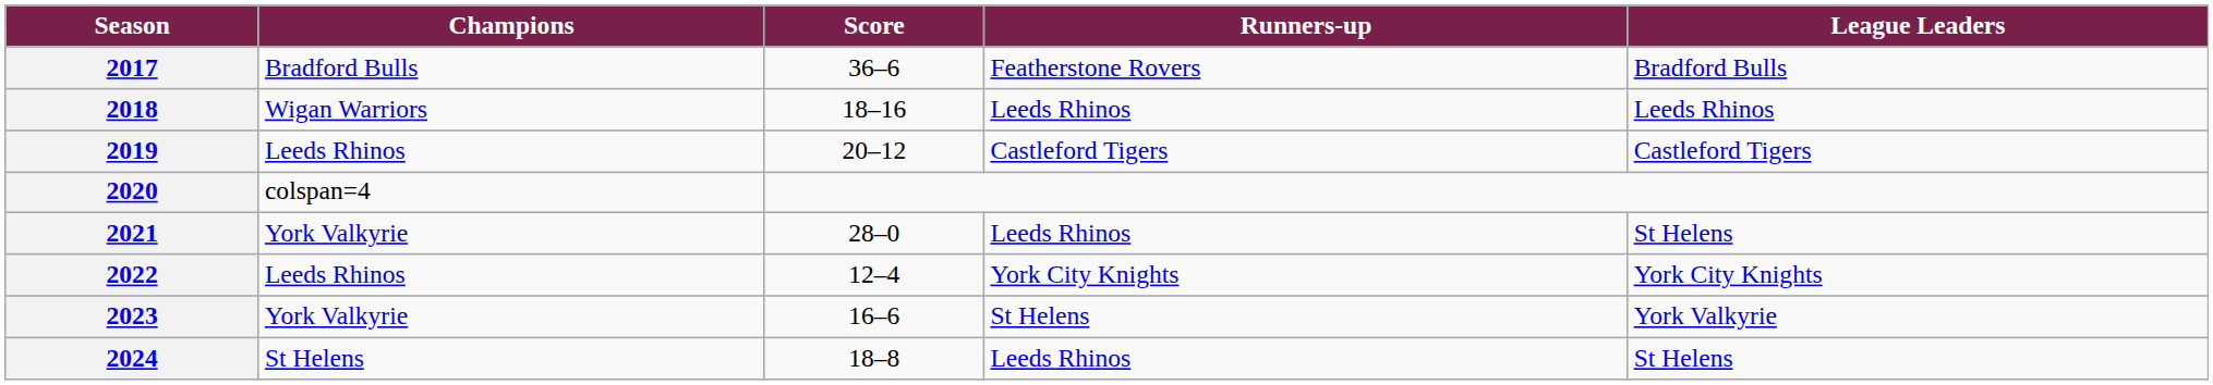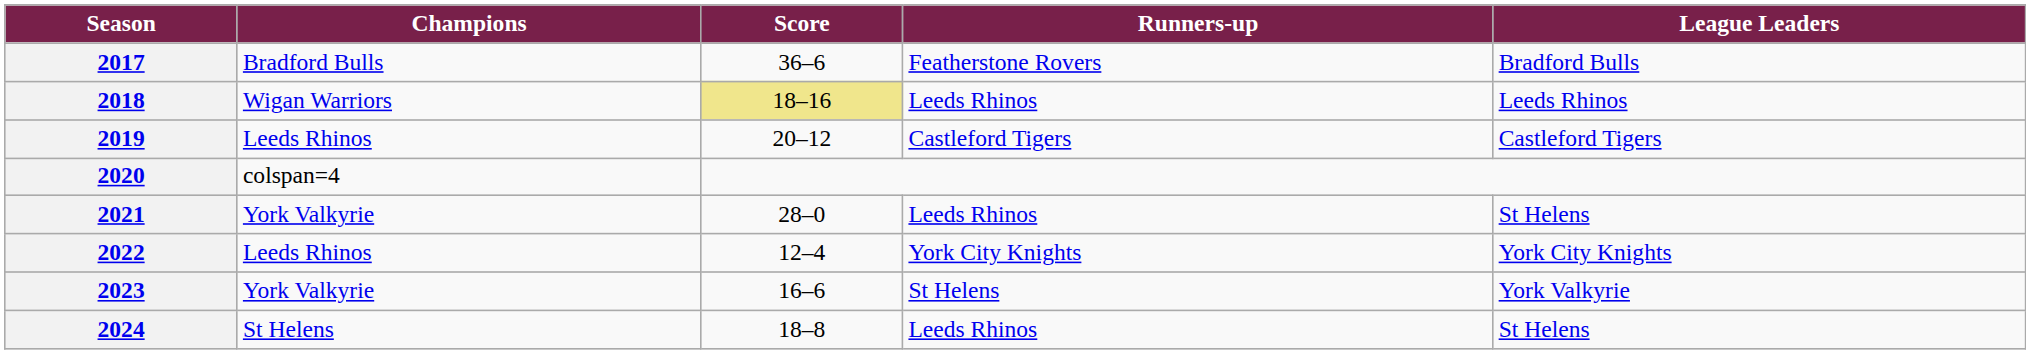2018 | Score: no background -> khaki background
